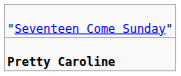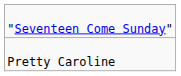row 2 | column 1: bold -> normal
